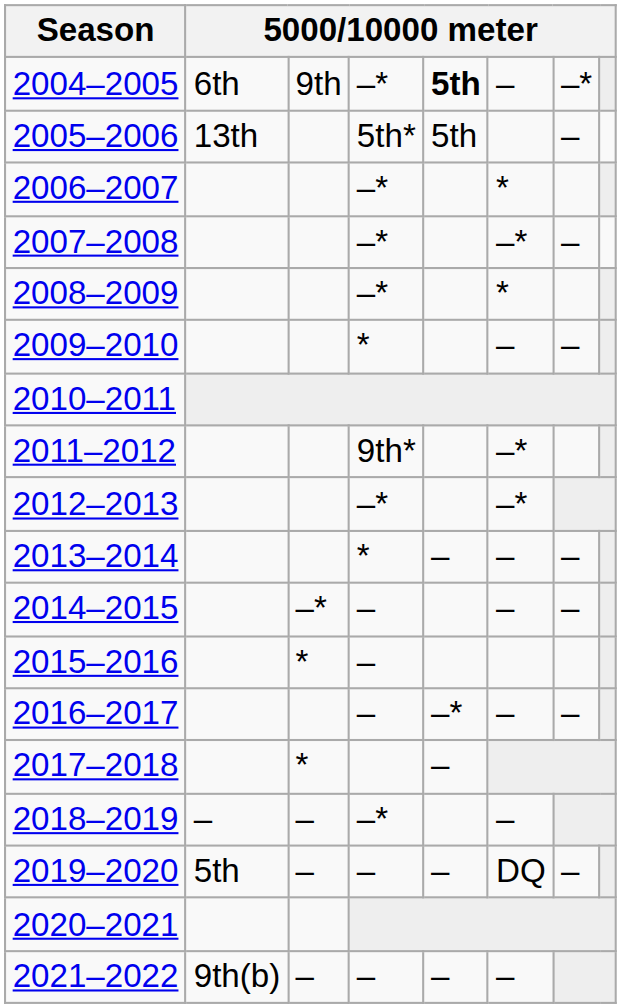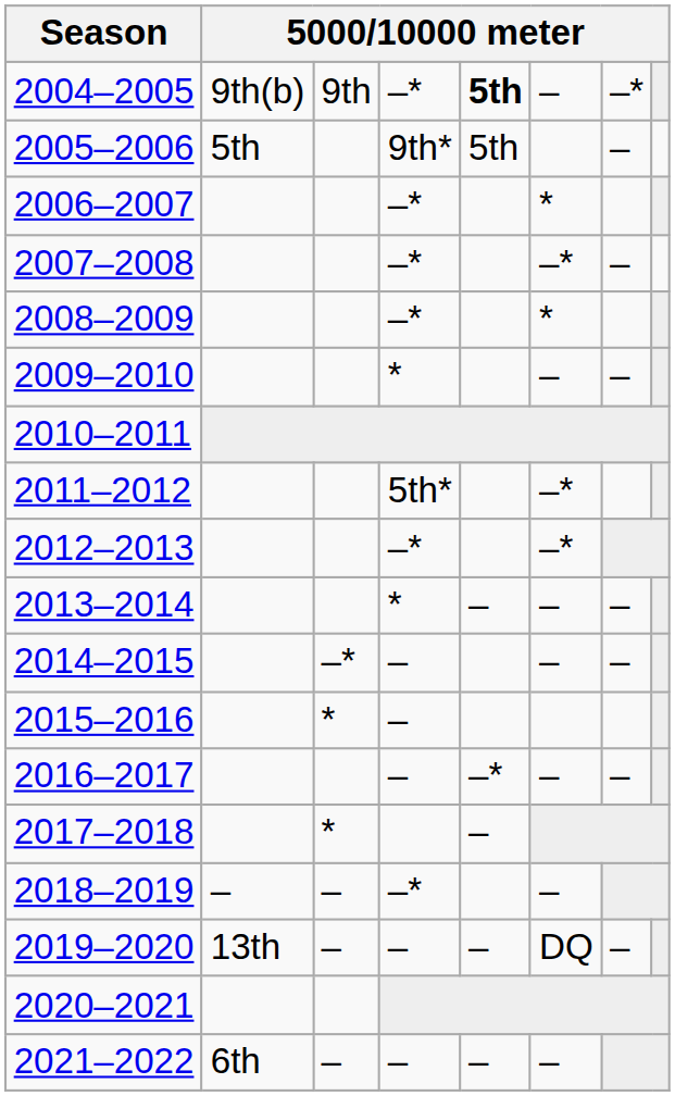2004–2005 | column 2: 6th -> 9th(b)
2005–2006 | column 2: 13th -> 5th
2005–2006 | column 4: 5th* -> 9th*
2011–2012 | column 4: 9th* -> 5th*
2019–2020 | column 2: 5th -> 13th
2021–2022 | column 2: 9th(b) -> 6th
